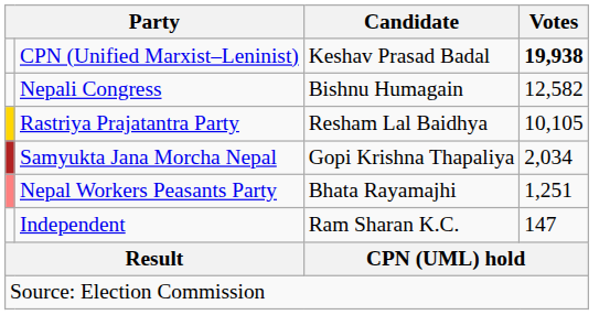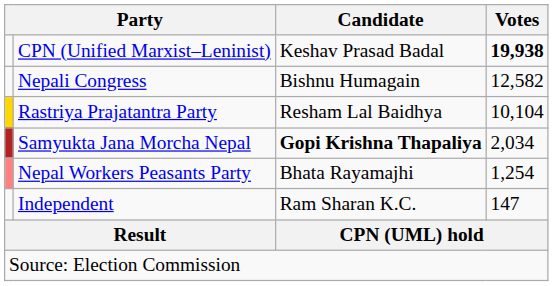Rastriya Prajatantra Party | Votes: 10,105 -> 10,104
Samyukta Jana Morcha Nepal | Candidate: normal -> bold
Nepal Workers Peasants Party | Votes: 1,251 -> 1,254
